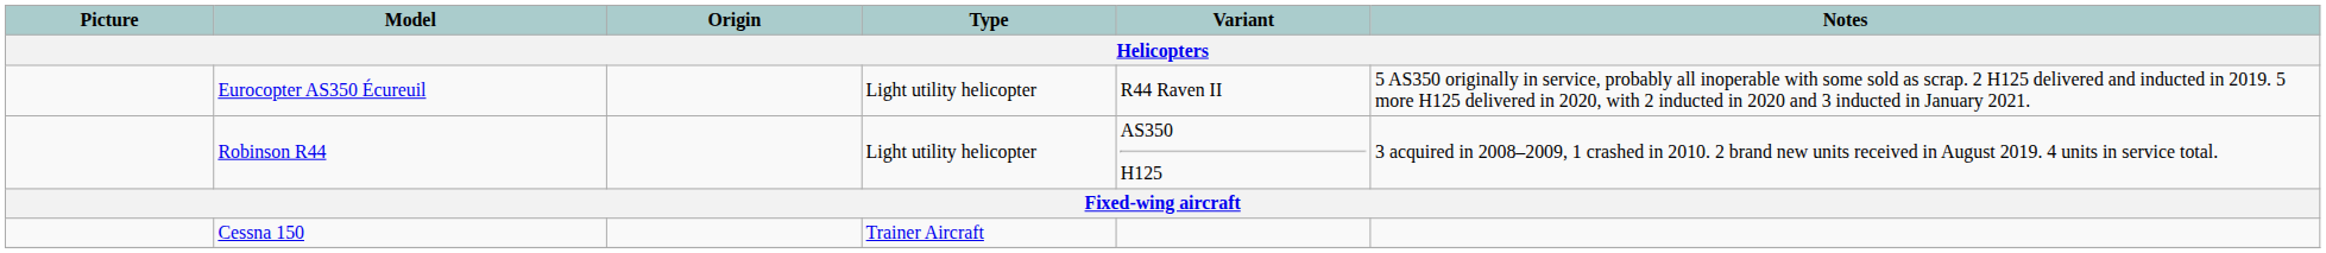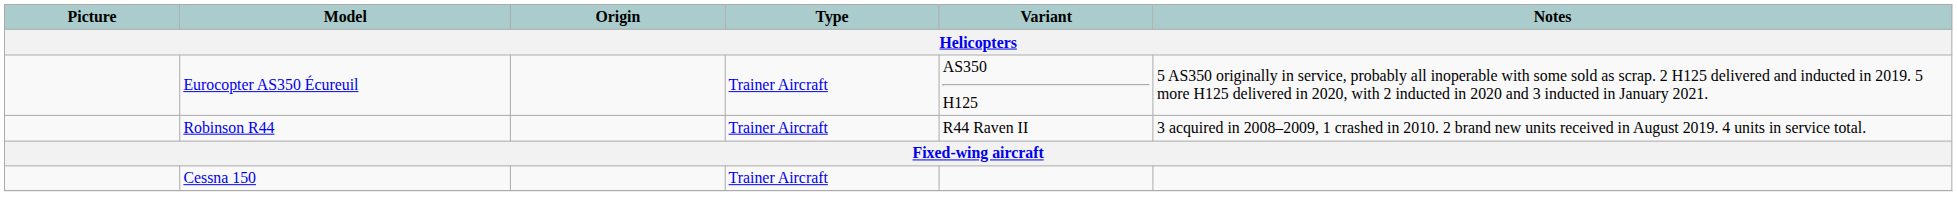Eurocopter AS350 Écureuil | Type: Light utility helicopter -> Trainer Aircraft
Eurocopter AS350 Écureuil | Variant: R44 Raven II -> AS350 H125
Robinson R44 | Type: Light utility helicopter -> Trainer Aircraft
Robinson R44 | Variant: AS350 H125 -> R44 Raven II
